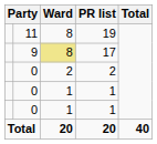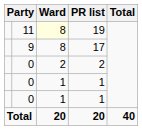19 | Ward: no background -> lightyellow background
17 | Ward: khaki background -> no background
